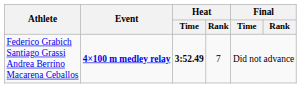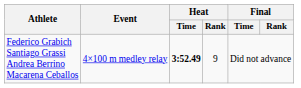row 3 | Event: bold -> normal
row 3 | Heat / Rank: 7 -> 9
